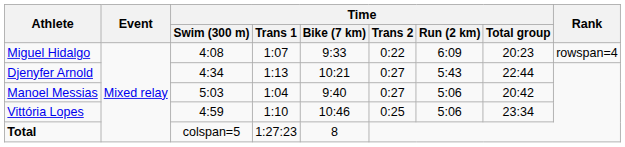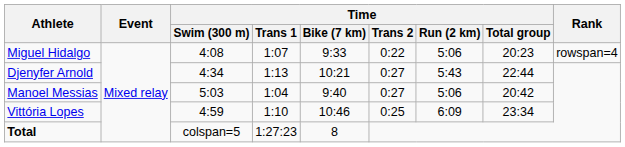Miguel Hidalgo | Time / Run (2 km): 6:09 -> 5:06
Vittória Lopes | Time / Run (2 km): 5:06 -> 6:09
